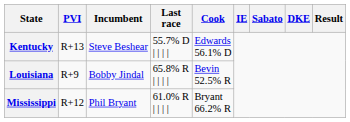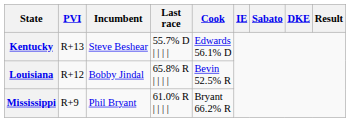Louisiana | PVI: R+9 -> R+12
Mississippi | PVI: R+12 -> R+9
